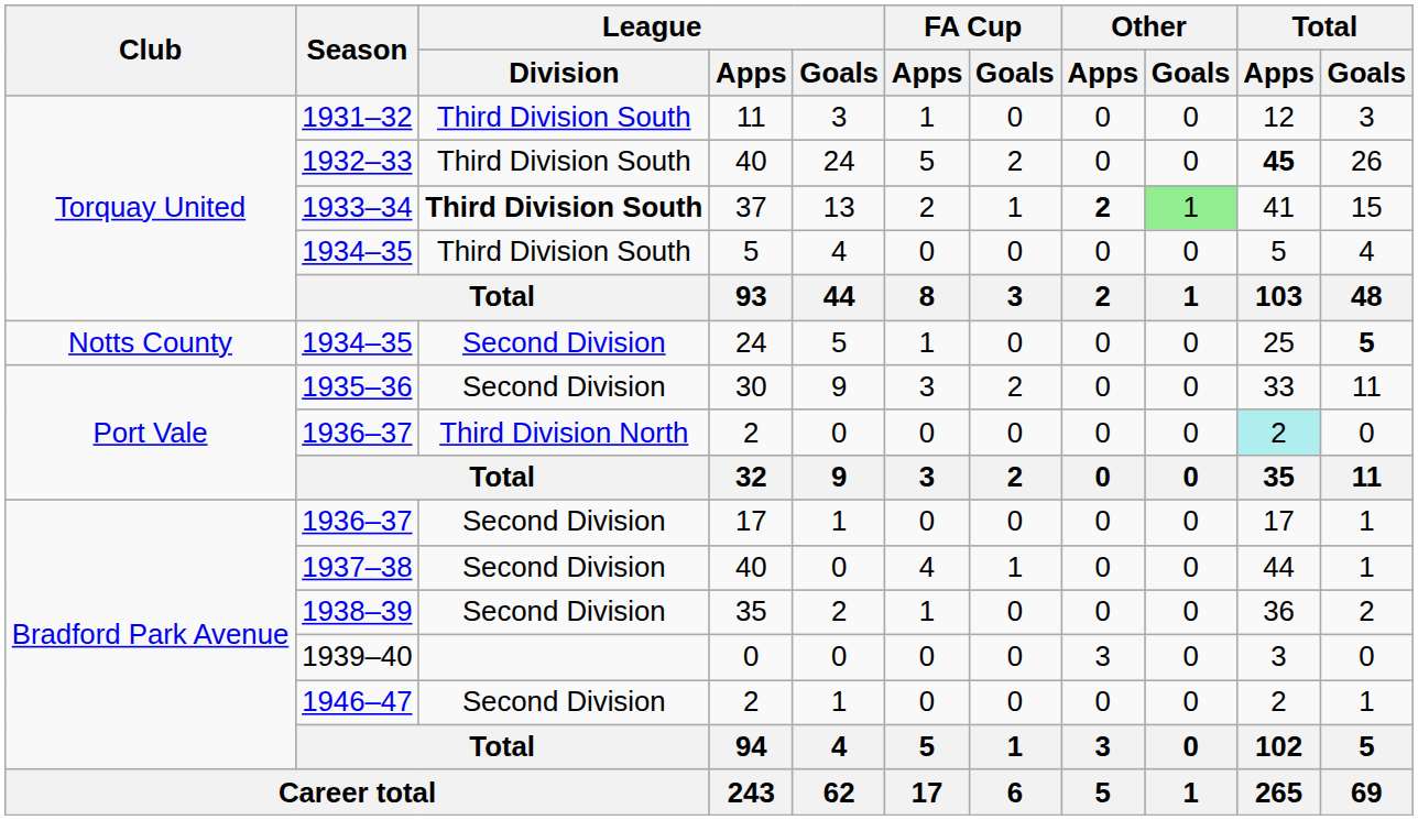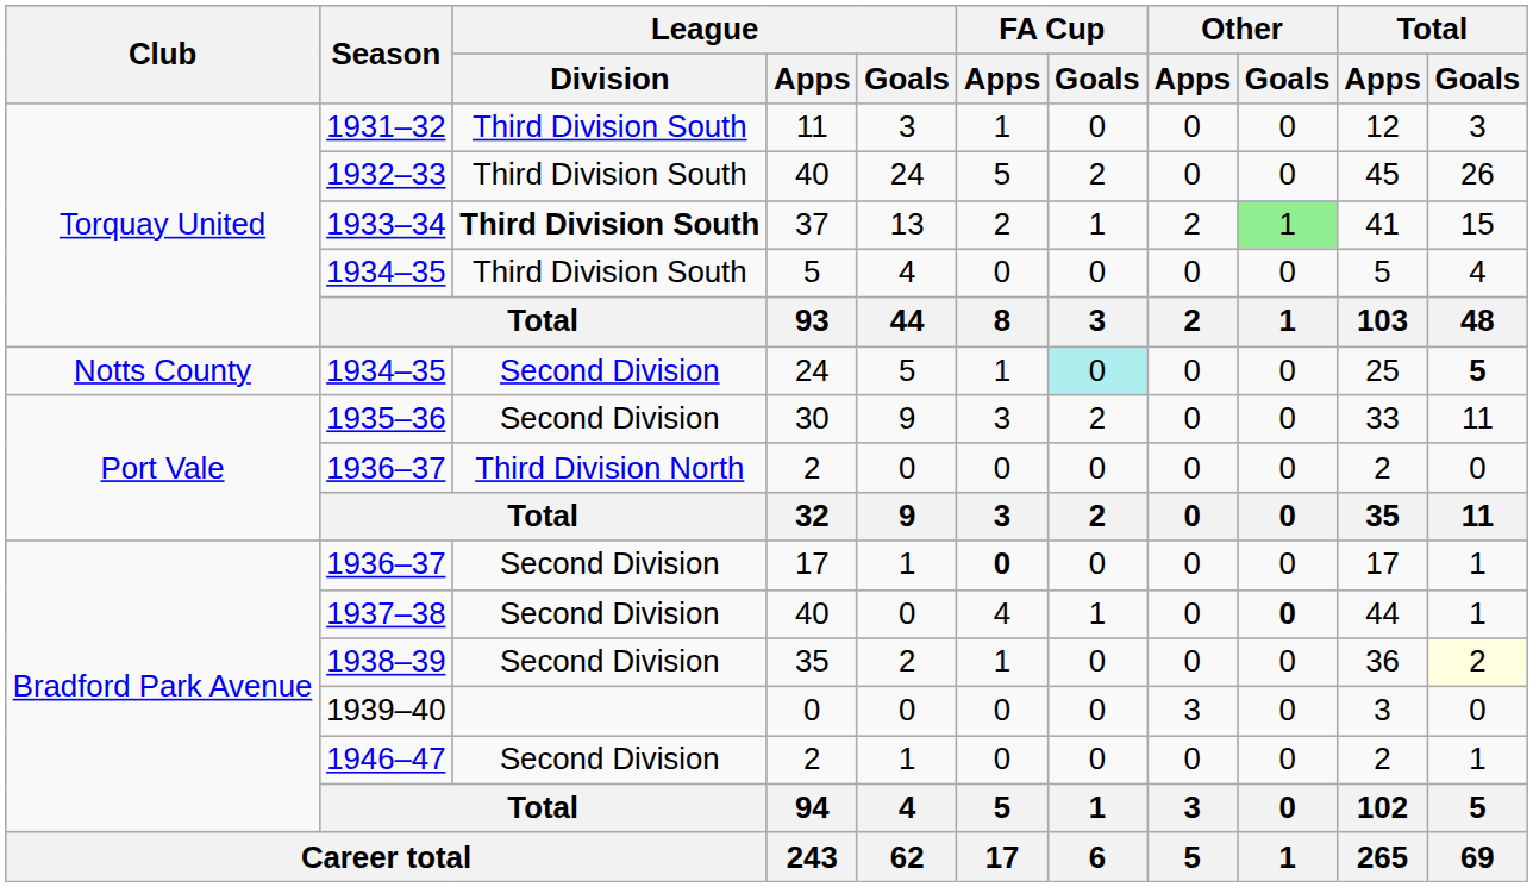1932–33 | Total / Apps: bold -> normal
1933–34 | Other / Apps: bold -> normal
1934–35 / 24 | FA Cup / Goals: no background -> paleturquoise background
1936–37 / 2 | Total / Apps: paleturquoise background -> no background
1936–37 / 17 | FA Cup / Apps: normal -> bold
1937–38 | Other / Goals: normal -> bold
1938–39 | Total / Goals: no background -> lightyellow background
